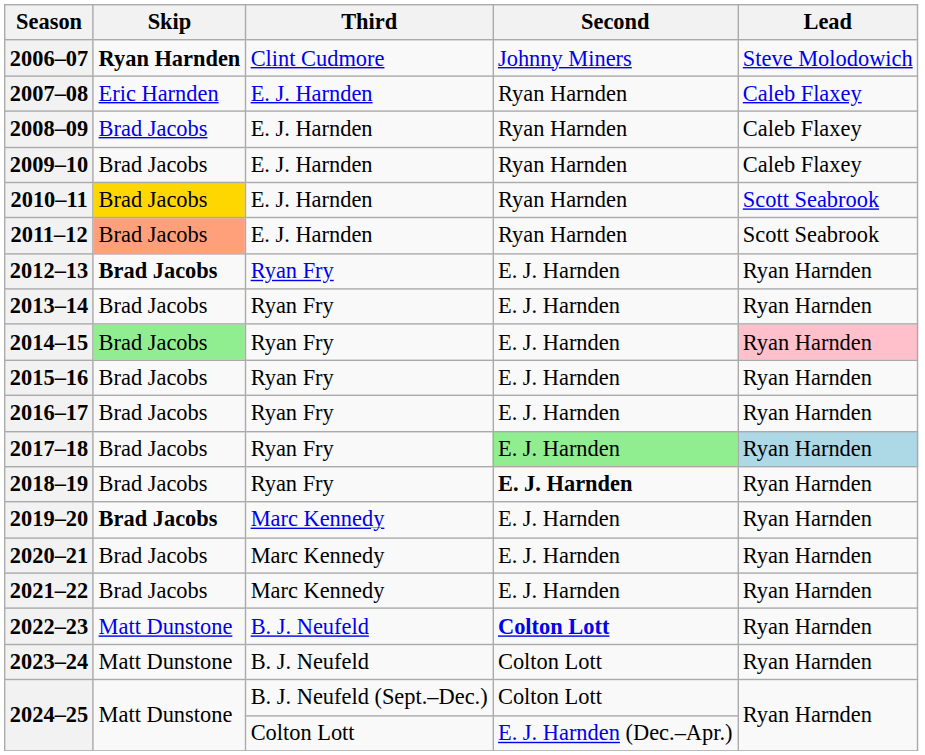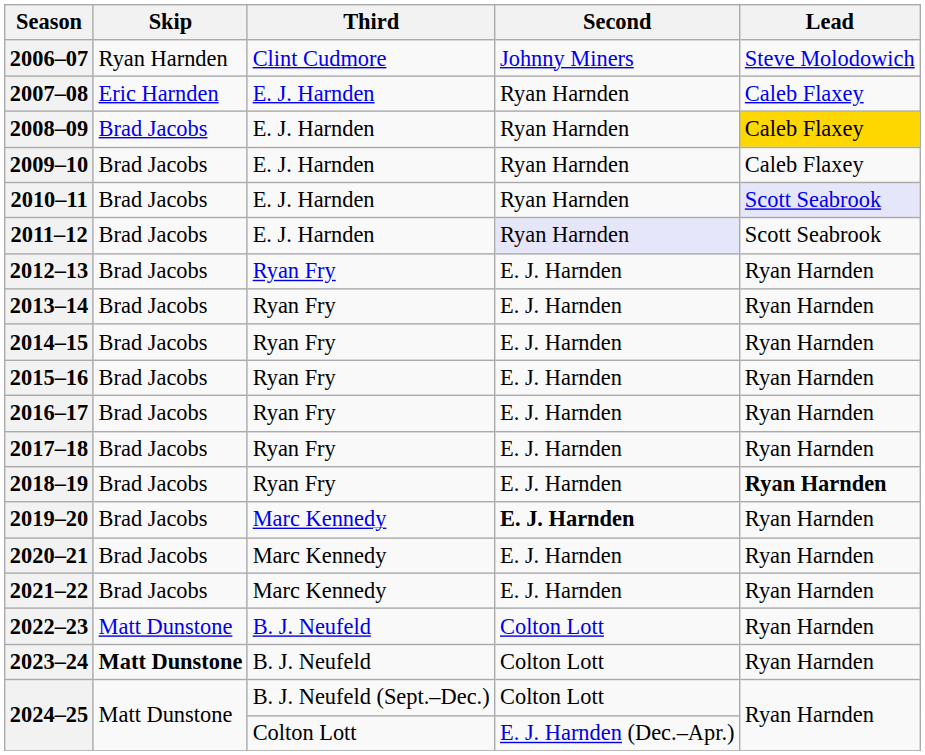2006–07 | Skip: bold -> normal
2008–09 | Lead: no background -> gold background
2010–11 | Skip: gold background -> no background
2010–11 | Lead: no background -> lavender background
2011–12 | Skip: lightsalmon background -> no background
2011–12 | Second: no background -> lavender background
2012–13 | Skip: bold -> normal
2014–15 | Skip: lightgreen background -> no background
2014–15 | Lead: pink background -> no background
2017–18 | Second: lightgreen background -> no background
2017–18 | Lead: lightblue background -> no background
2018–19 | Second: bold -> normal
2018–19 | Lead: normal -> bold
2019–20 | Skip: bold -> normal
2019–20 | Second: normal -> bold
2022–23 | Second: bold -> normal
2023–24 | Skip: normal -> bold
